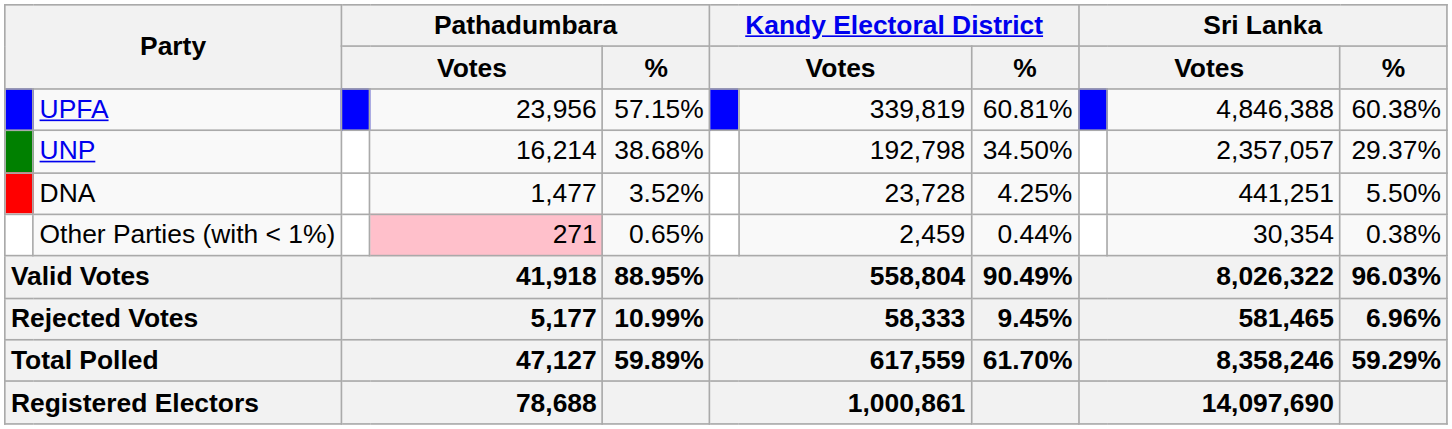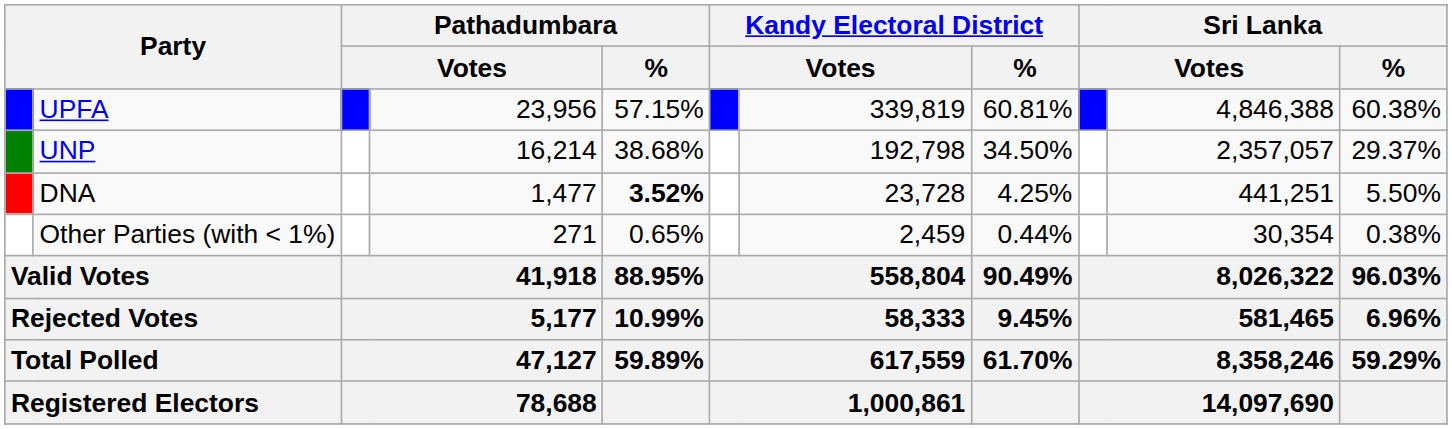DNA | Pathadumbara / %: normal -> bold
Other Parties (with < 1%) | column 4: pink background -> no background
